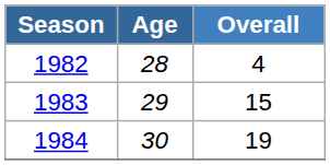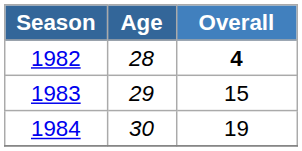1982 | Overall: normal -> bold
